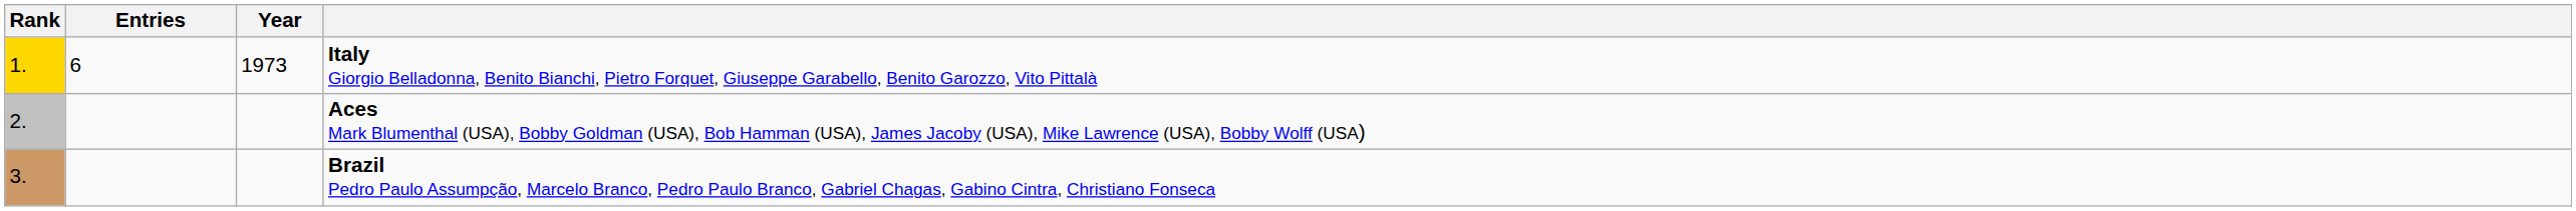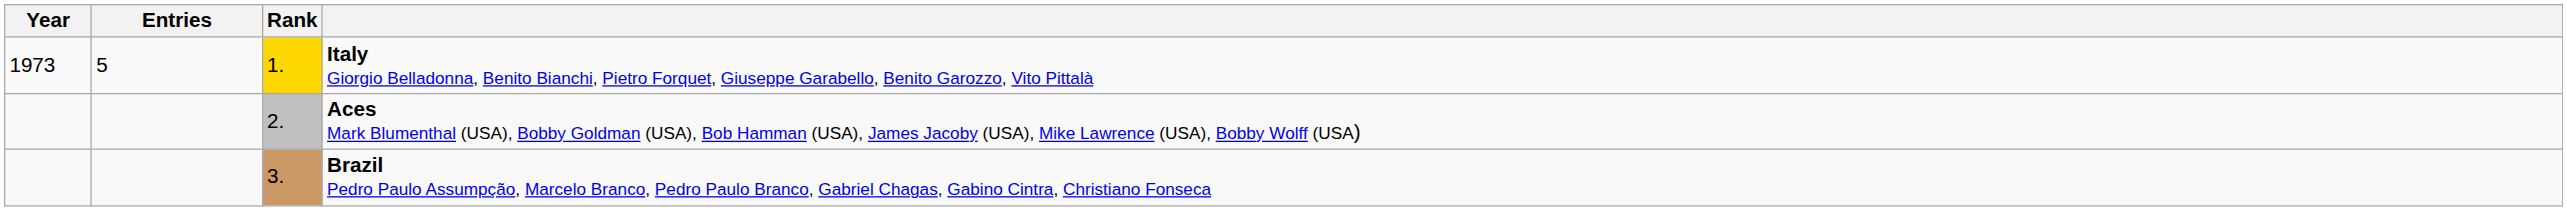columns swapped: Year <-> Rank
row 2 | Entries: 6 -> 5
